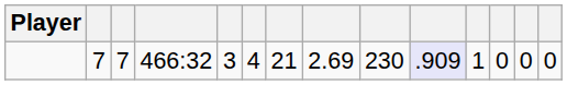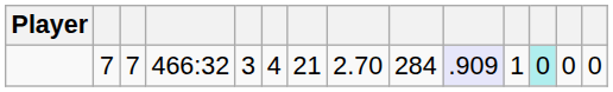row 2 | column 8: 2.69 -> 2.70
row 2 | column 9: 230 -> 284
row 2 | column 12: no background -> paleturquoise background
